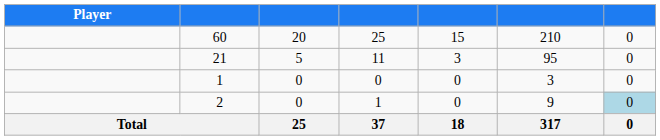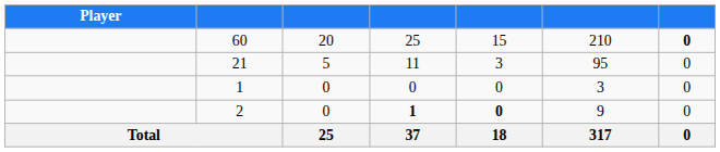60 | column 7: normal -> bold
2 | column 4: normal -> bold
2 | column 5: normal -> bold
2 | column 7: lightblue background -> no background
